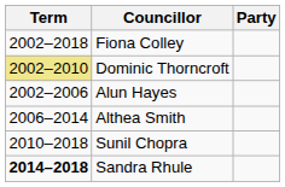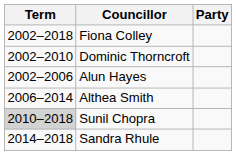Dominic Thorncroft | Term: khaki background -> no background
Sunil Chopra | Term: no background -> lightgrey background
Sandra Rhule | Term: bold -> normal
